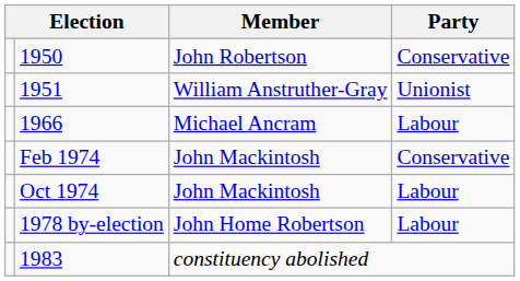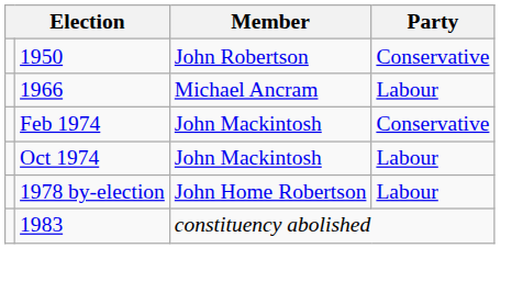- row: 1951 | William Anstruther-Gray | Unionist
